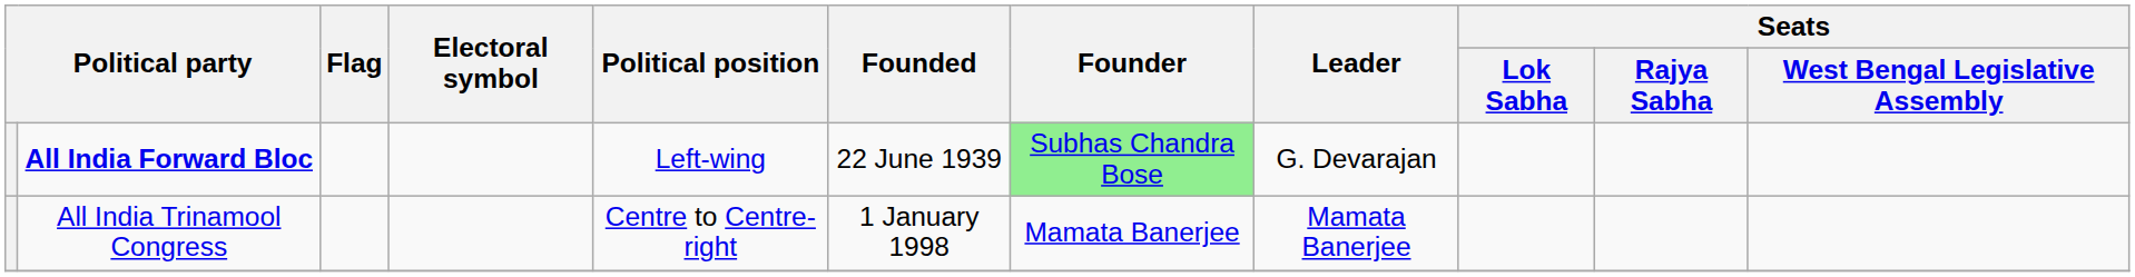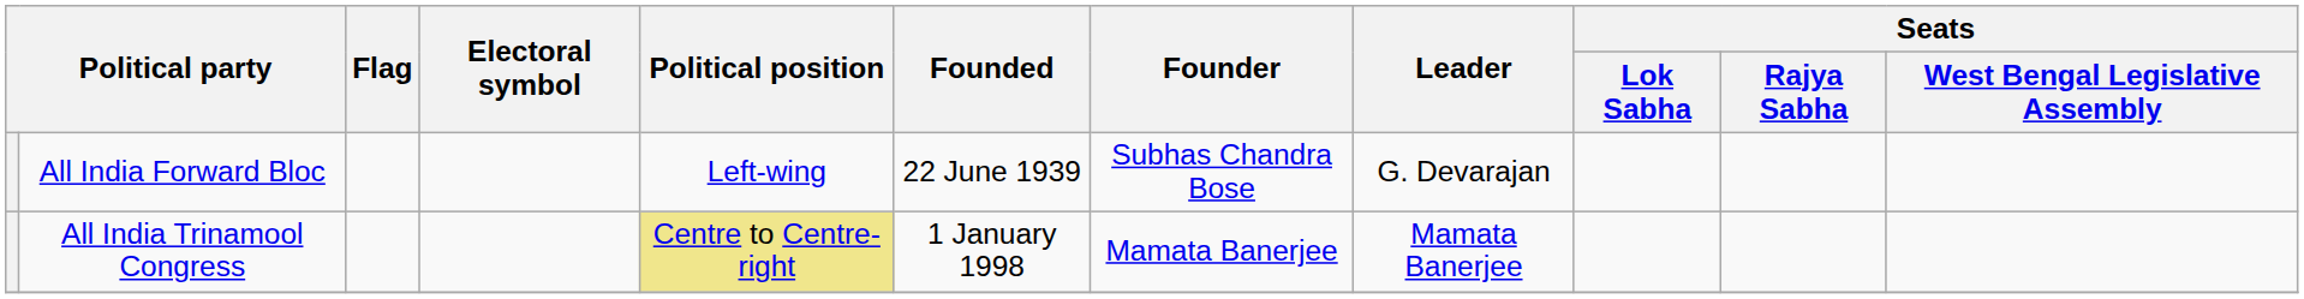row 3 | column 2: bold -> normal
row 3 | Founder: lightgreen background -> no background
row 4 | Political position: no background -> khaki background
